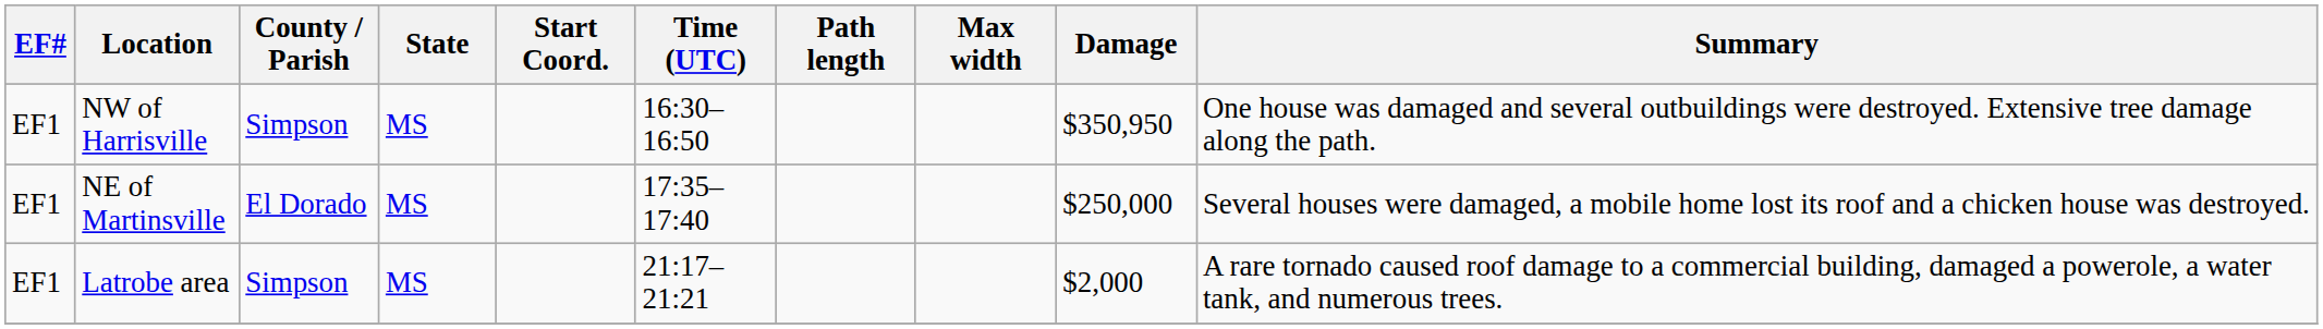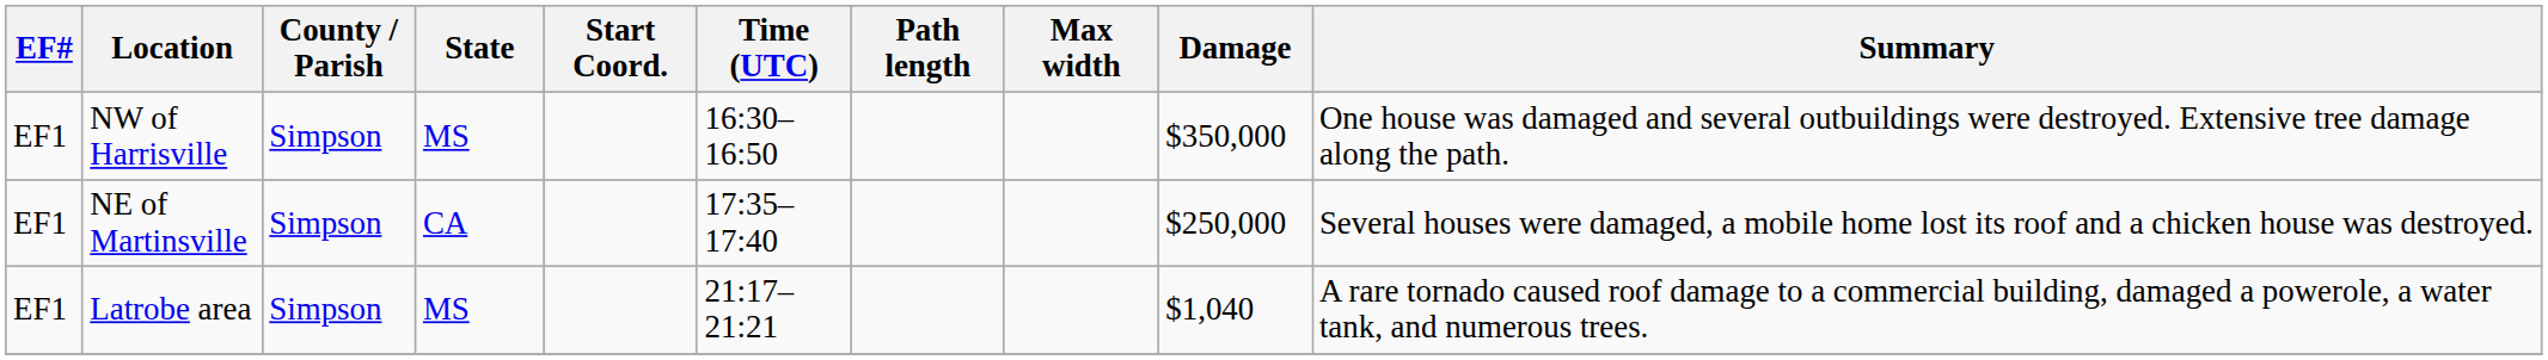NW of Harrisville | Damage: $350,950 -> $350,000
NE of Martinsville | County / Parish: El Dorado -> Simpson
NE of Martinsville | State: MS -> CA
Latrobe area | Damage: $2,000 -> $1,040
